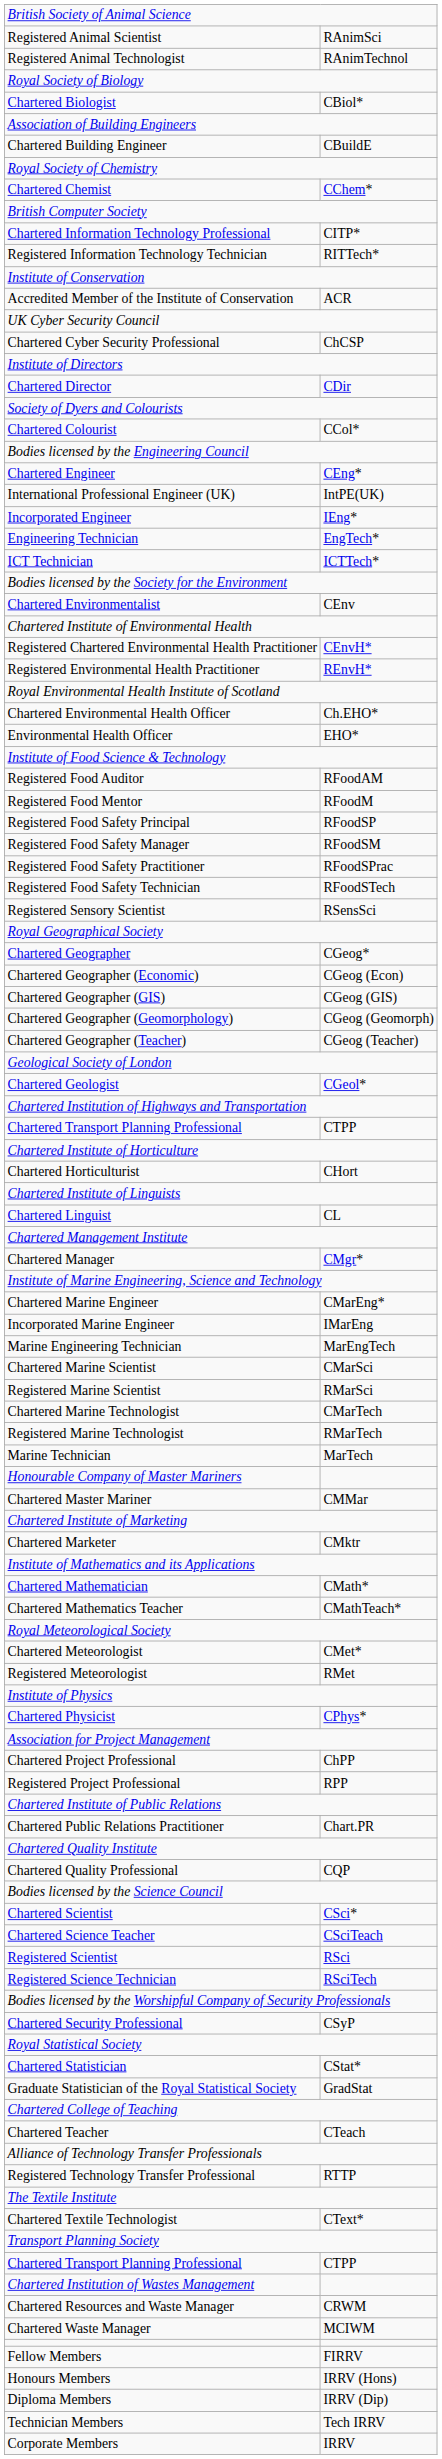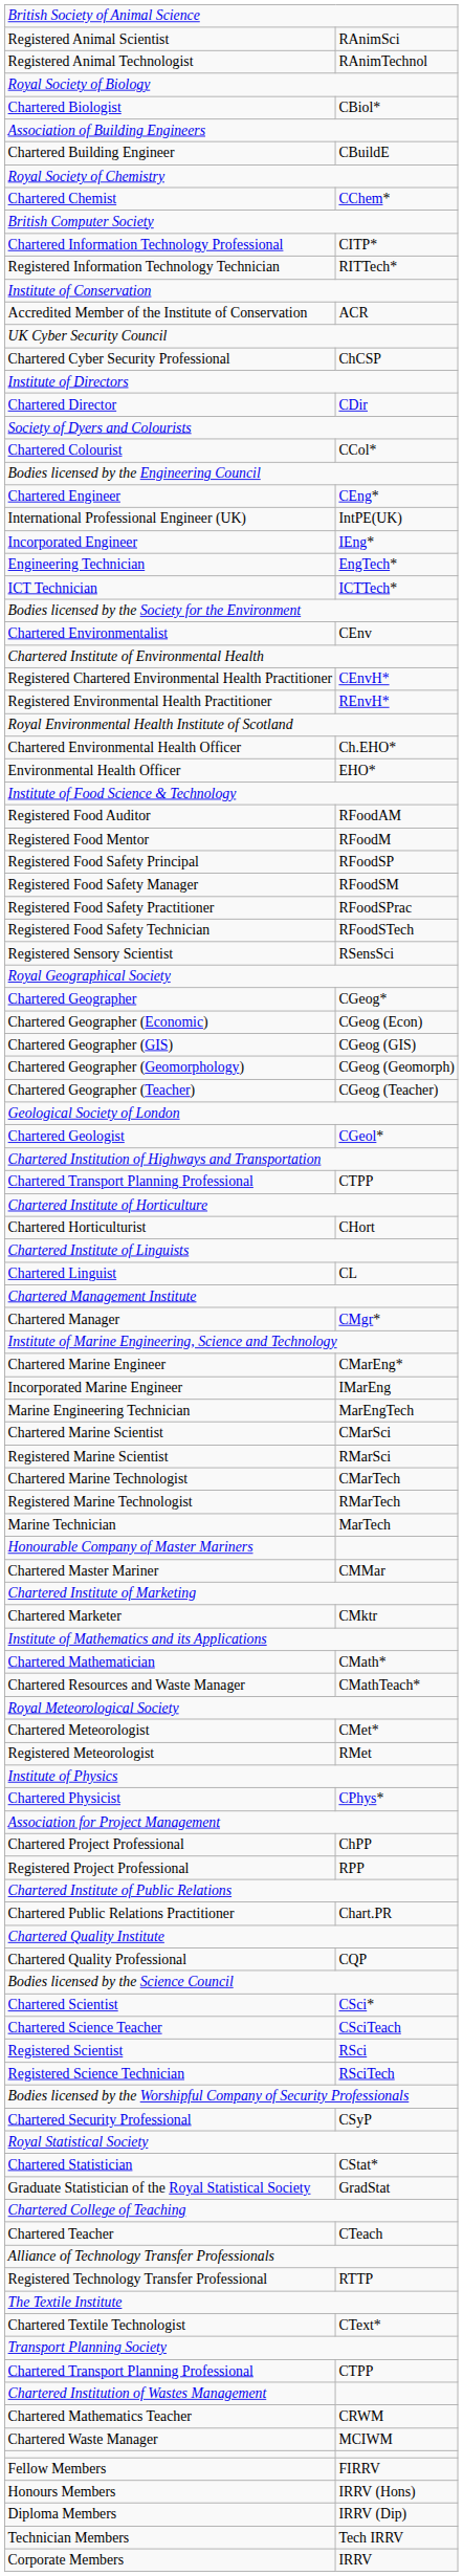row 74 | column 1: Chartered Mathematics Teacher -> Chartered Resources and Waste Manager
row 106 | column 1: Chartered Resources and Waste Manager -> Chartered Mathematics Teacher
